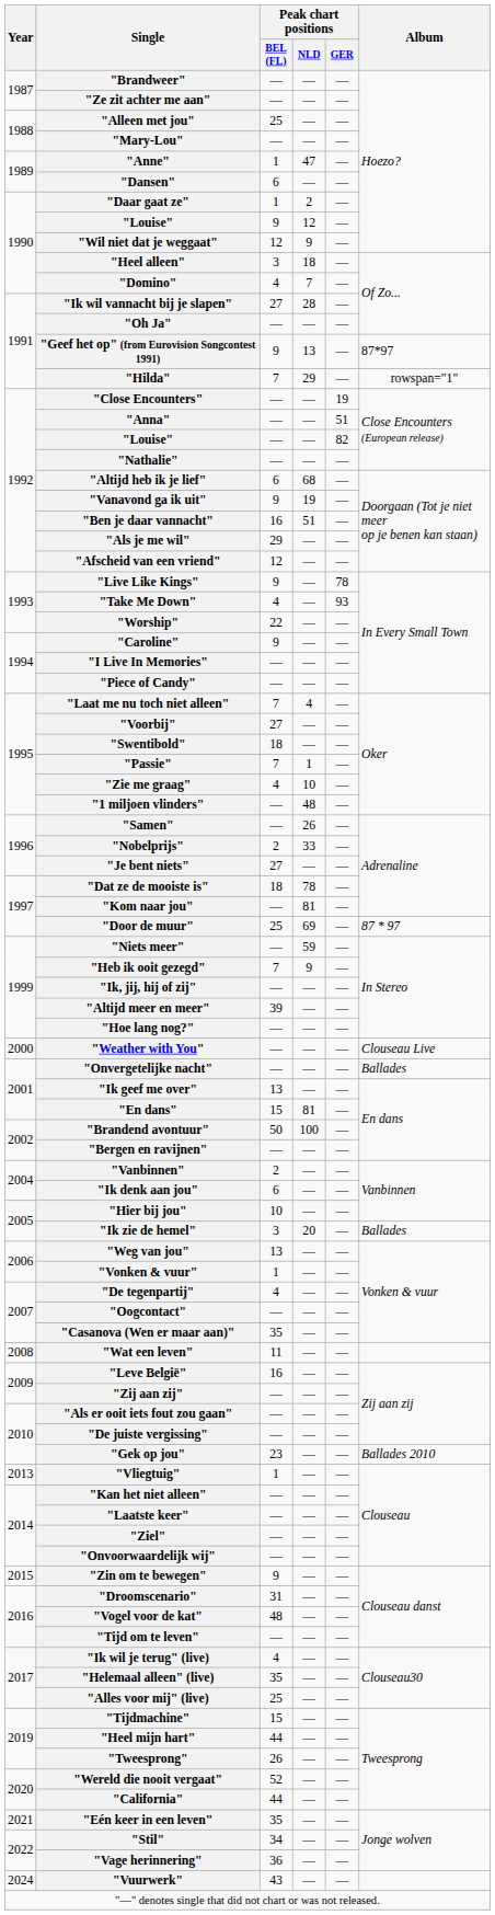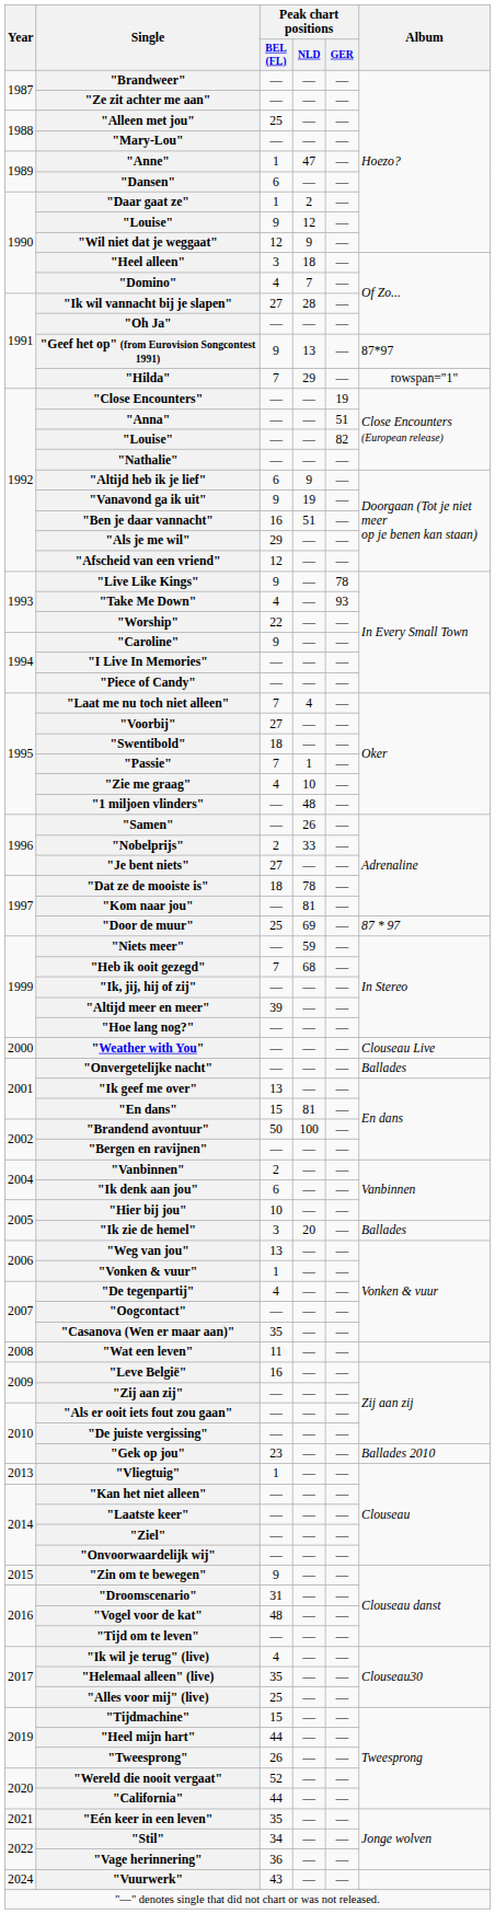"Altijd heb ik je lief" | Peak chart positions / NLD: 68 -> 9
"Heb ik ooit gezegd" | Peak chart positions / NLD: 9 -> 68
